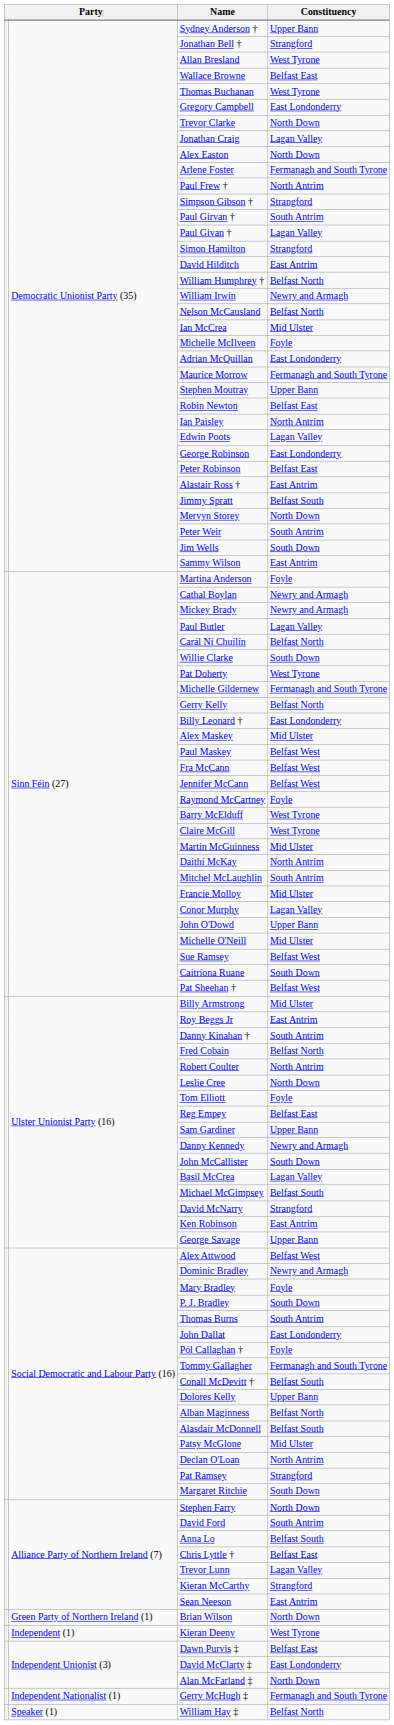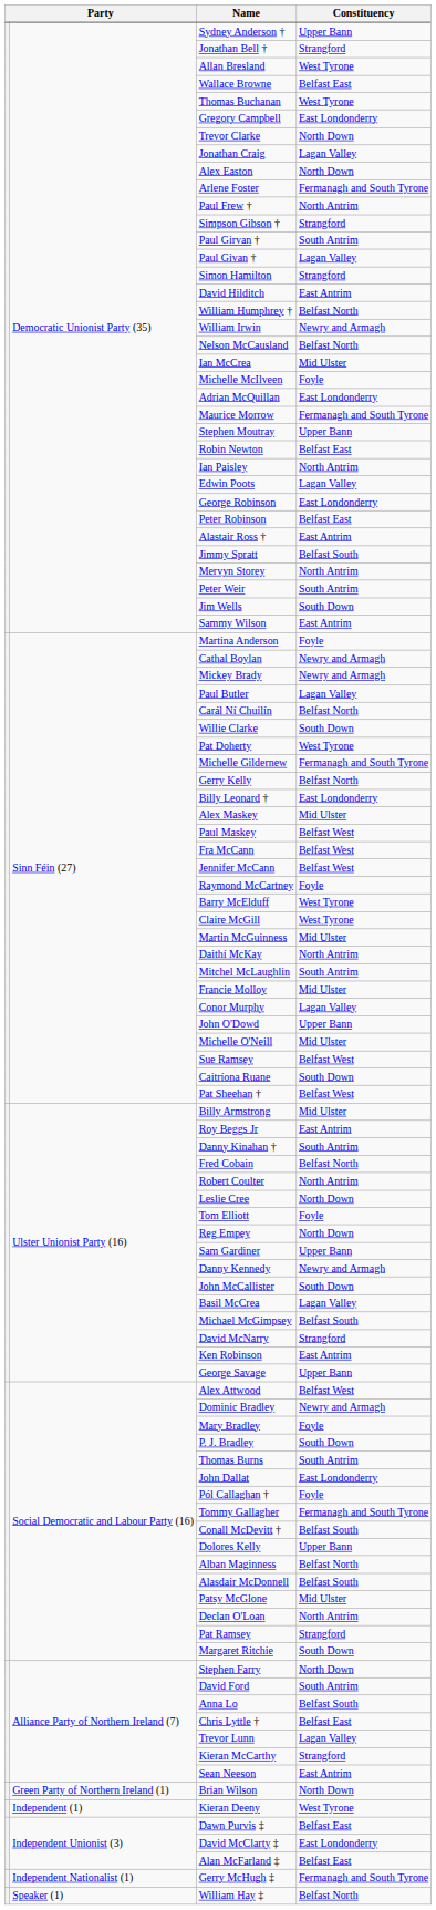Mervyn Storey | Constituency: North Down -> North Antrim
Reg Empey | Constituency: Belfast East -> North Down
Alan McFarland ‡ | Constituency: North Down -> Belfast East
